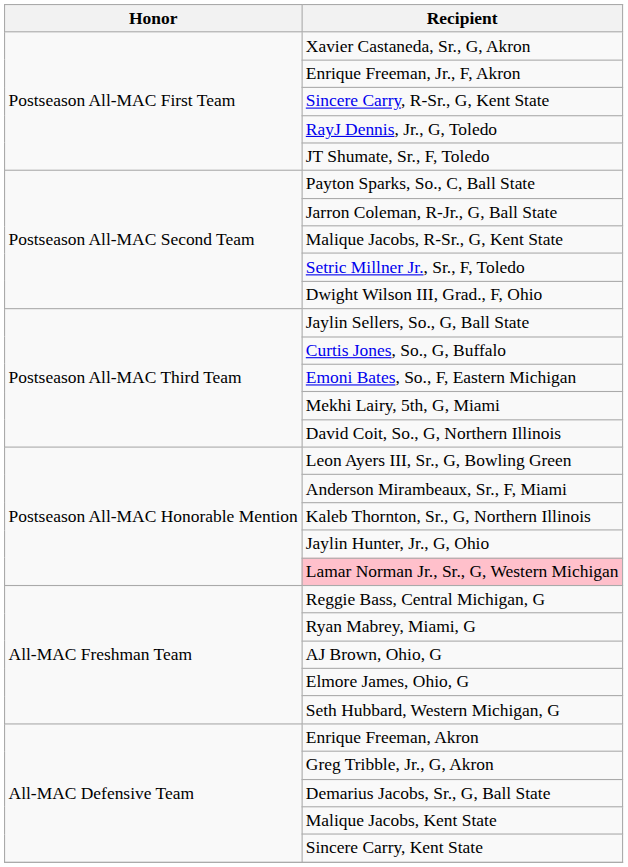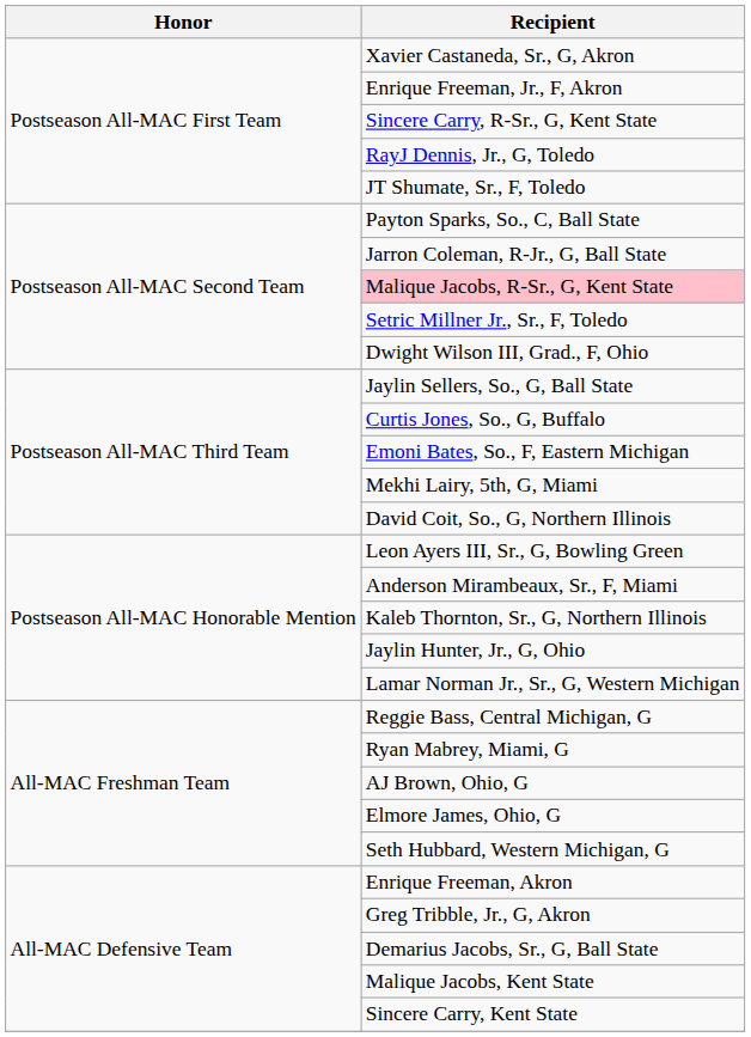row 9 | Recipient: no background -> pink background
row 21 | Recipient: pink background -> no background
